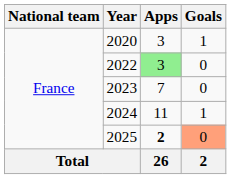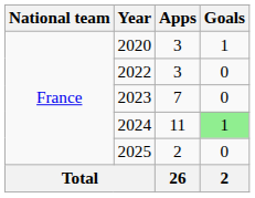2022 | Apps: lightgreen background -> no background
2024 | Goals: no background -> lightgreen background
2025 | Apps: bold -> normal
2025 | Goals: lightsalmon background -> no background
